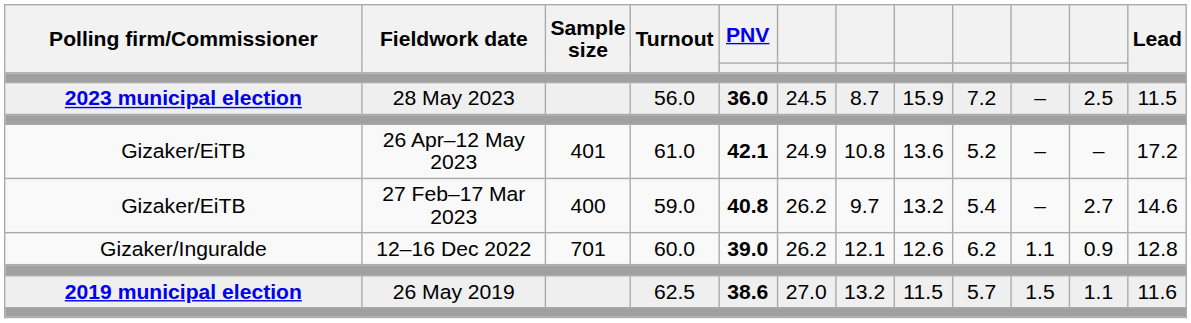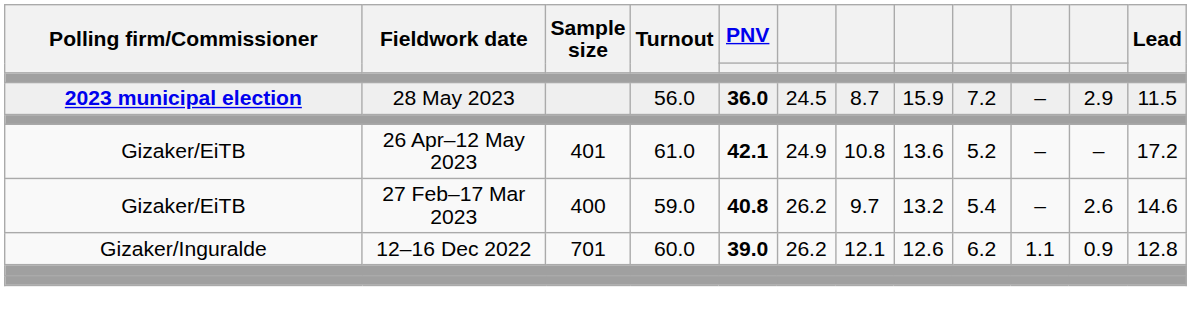28 May 2023 | column 11: 2.5 -> 2.9
27 Feb–17 Mar 2023 | column 11: 2.7 -> 2.6
- row: 2019 municipal election | 26 May 2019 | 62.5 | 38.6 | 27.0 | 13.2 | 11.5 | 5.7 | 1.5 | 1.1 | 11.6
